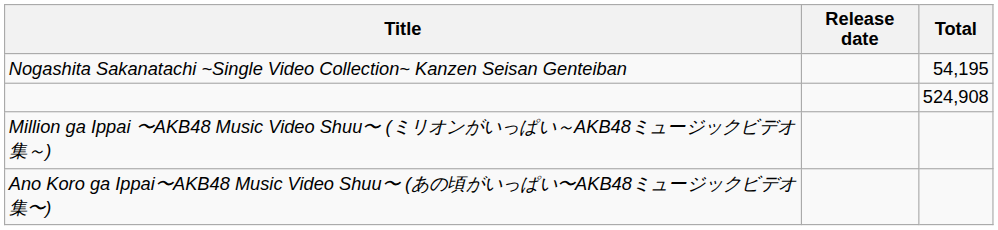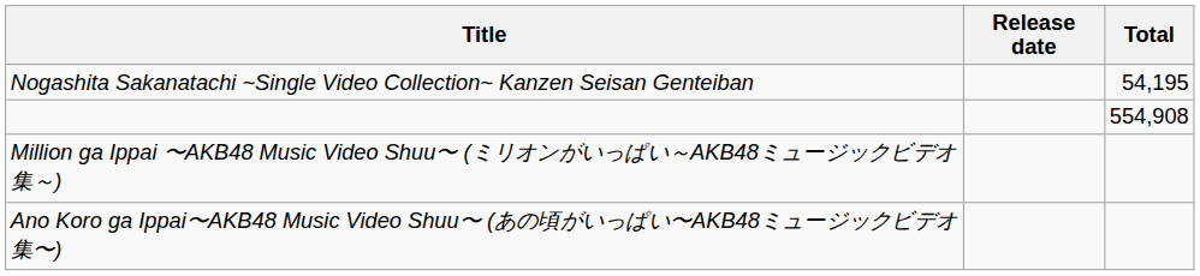row 3 | Total: 524,908 -> 554,908
